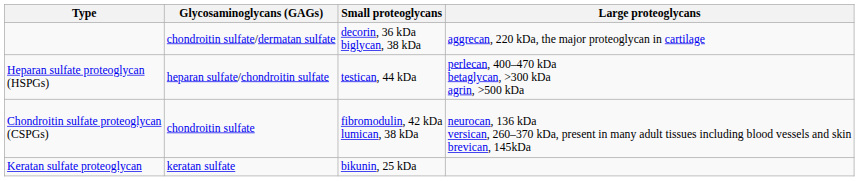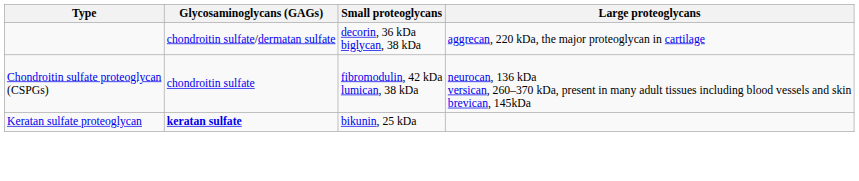- row: Heparan sulfate proteoglycan (HSPGs) | heparan sulfate/chondroitin sulfate | testican, 44 kDa | perlecan, 400–470 kDa betaglycan, >300 kDa agrin, >500 kDa
Keratan sulfate proteoglycan | Glycosaminoglycans (GAGs): normal -> bold
